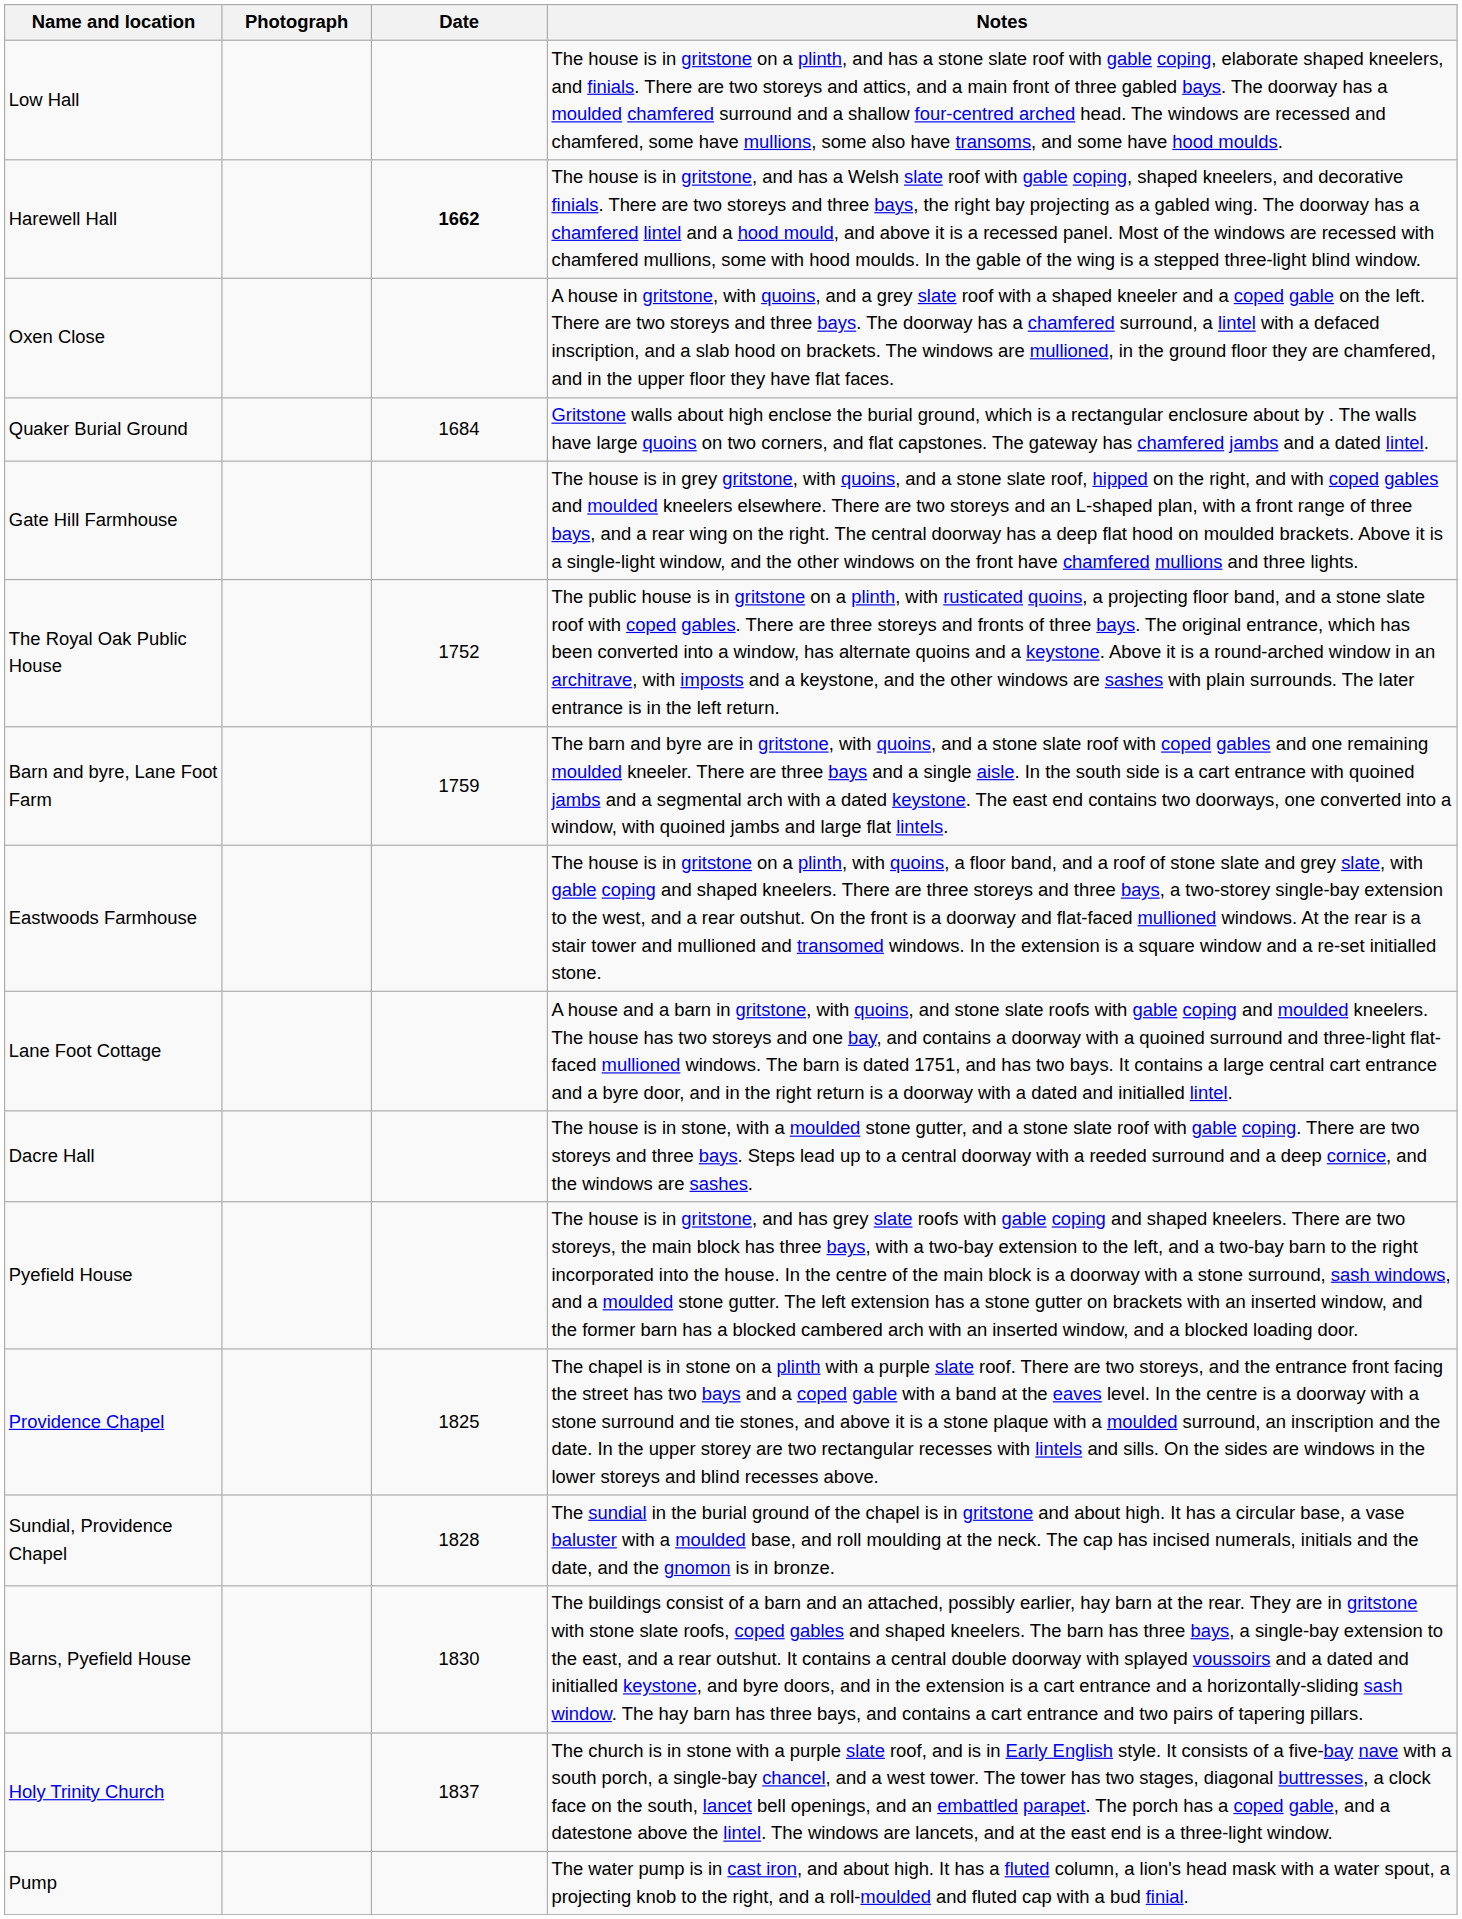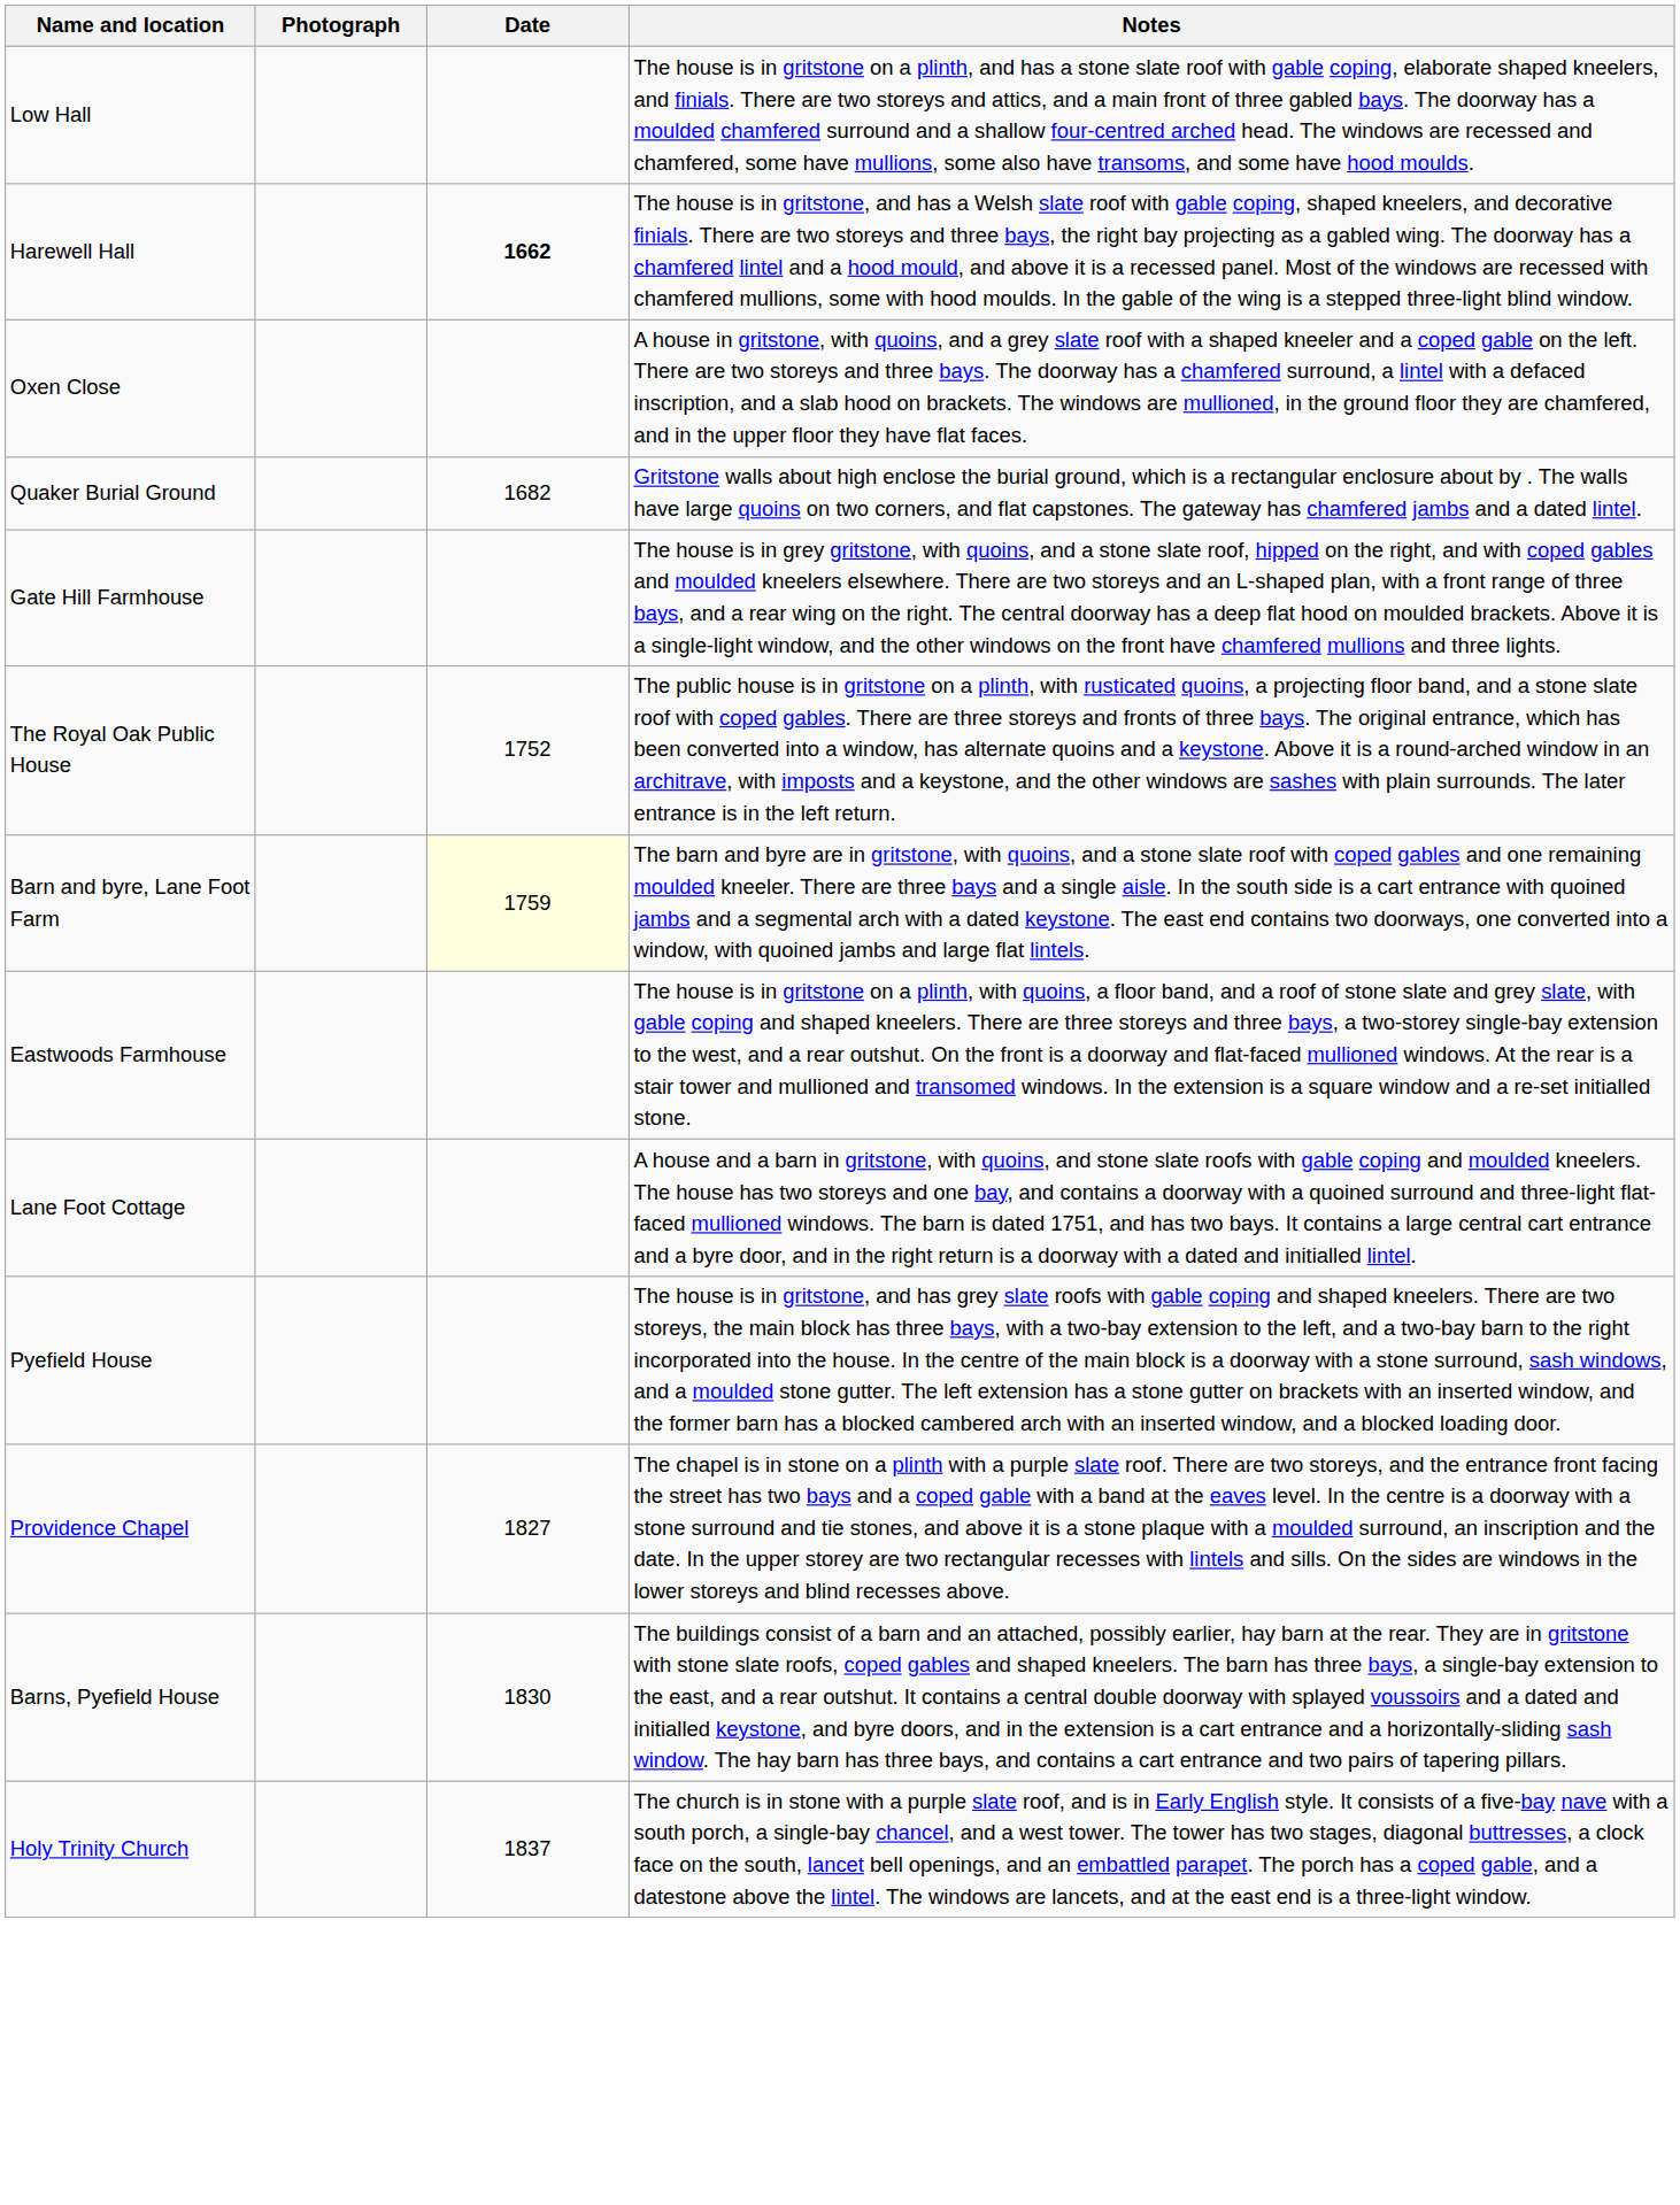Quaker Burial Ground | Date: 1684 -> 1682
Barn and byre, Lane Foot Farm | Date: no background -> lightyellow background
- row: Dacre Hall | The house is in stone, with a moulded stone gutter, and a stone slate roof with gable coping. There are two storeys and three bays. Steps lead up to a central doorway with a reeded surround and a deep cornice, and the windows are sashes.
Providence Chapel | Date: 1825 -> 1827
- row: Sundial, Providence Chapel | 1828 | The sundial in the burial ground of the chapel is in gritstone and about high. It has a circular base, a vase baluster with a moulded base, and roll moulding at the neck. The cap has incised numerals, initials and the date, and the gnomon is in bronze.
- row: Pump | The water pump is in cast iron, and about high. It has a fluted column, a lion's head mask with a water spout, a projecting knob to the right, and a roll-moulded and fluted cap with a bud finial.
